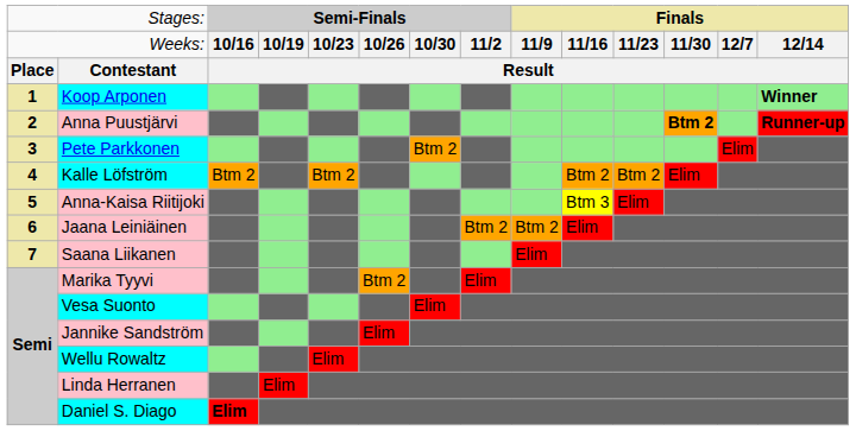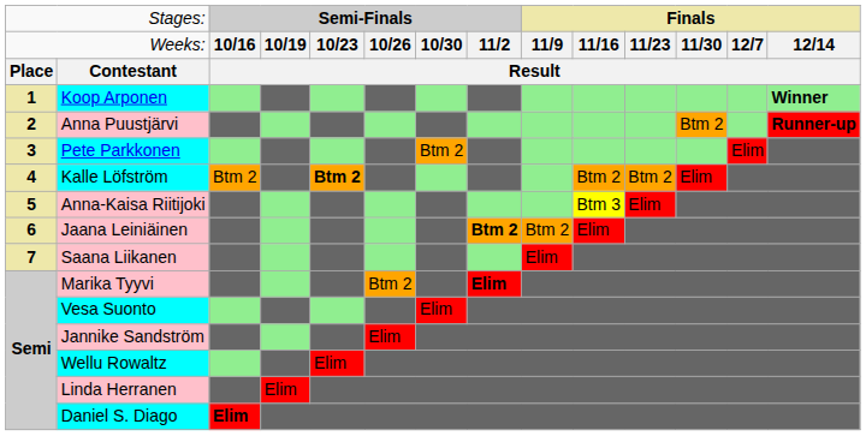Anna Puustjärvi | column 12: bold -> normal
Kalle Löfström | column 5: normal -> bold
Jaana Leiniäinen | column 8: normal -> bold
Marika Tyyvi | column 8: normal -> bold
